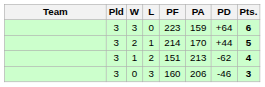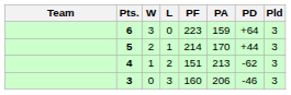columns swapped: Pld <-> Pts.
